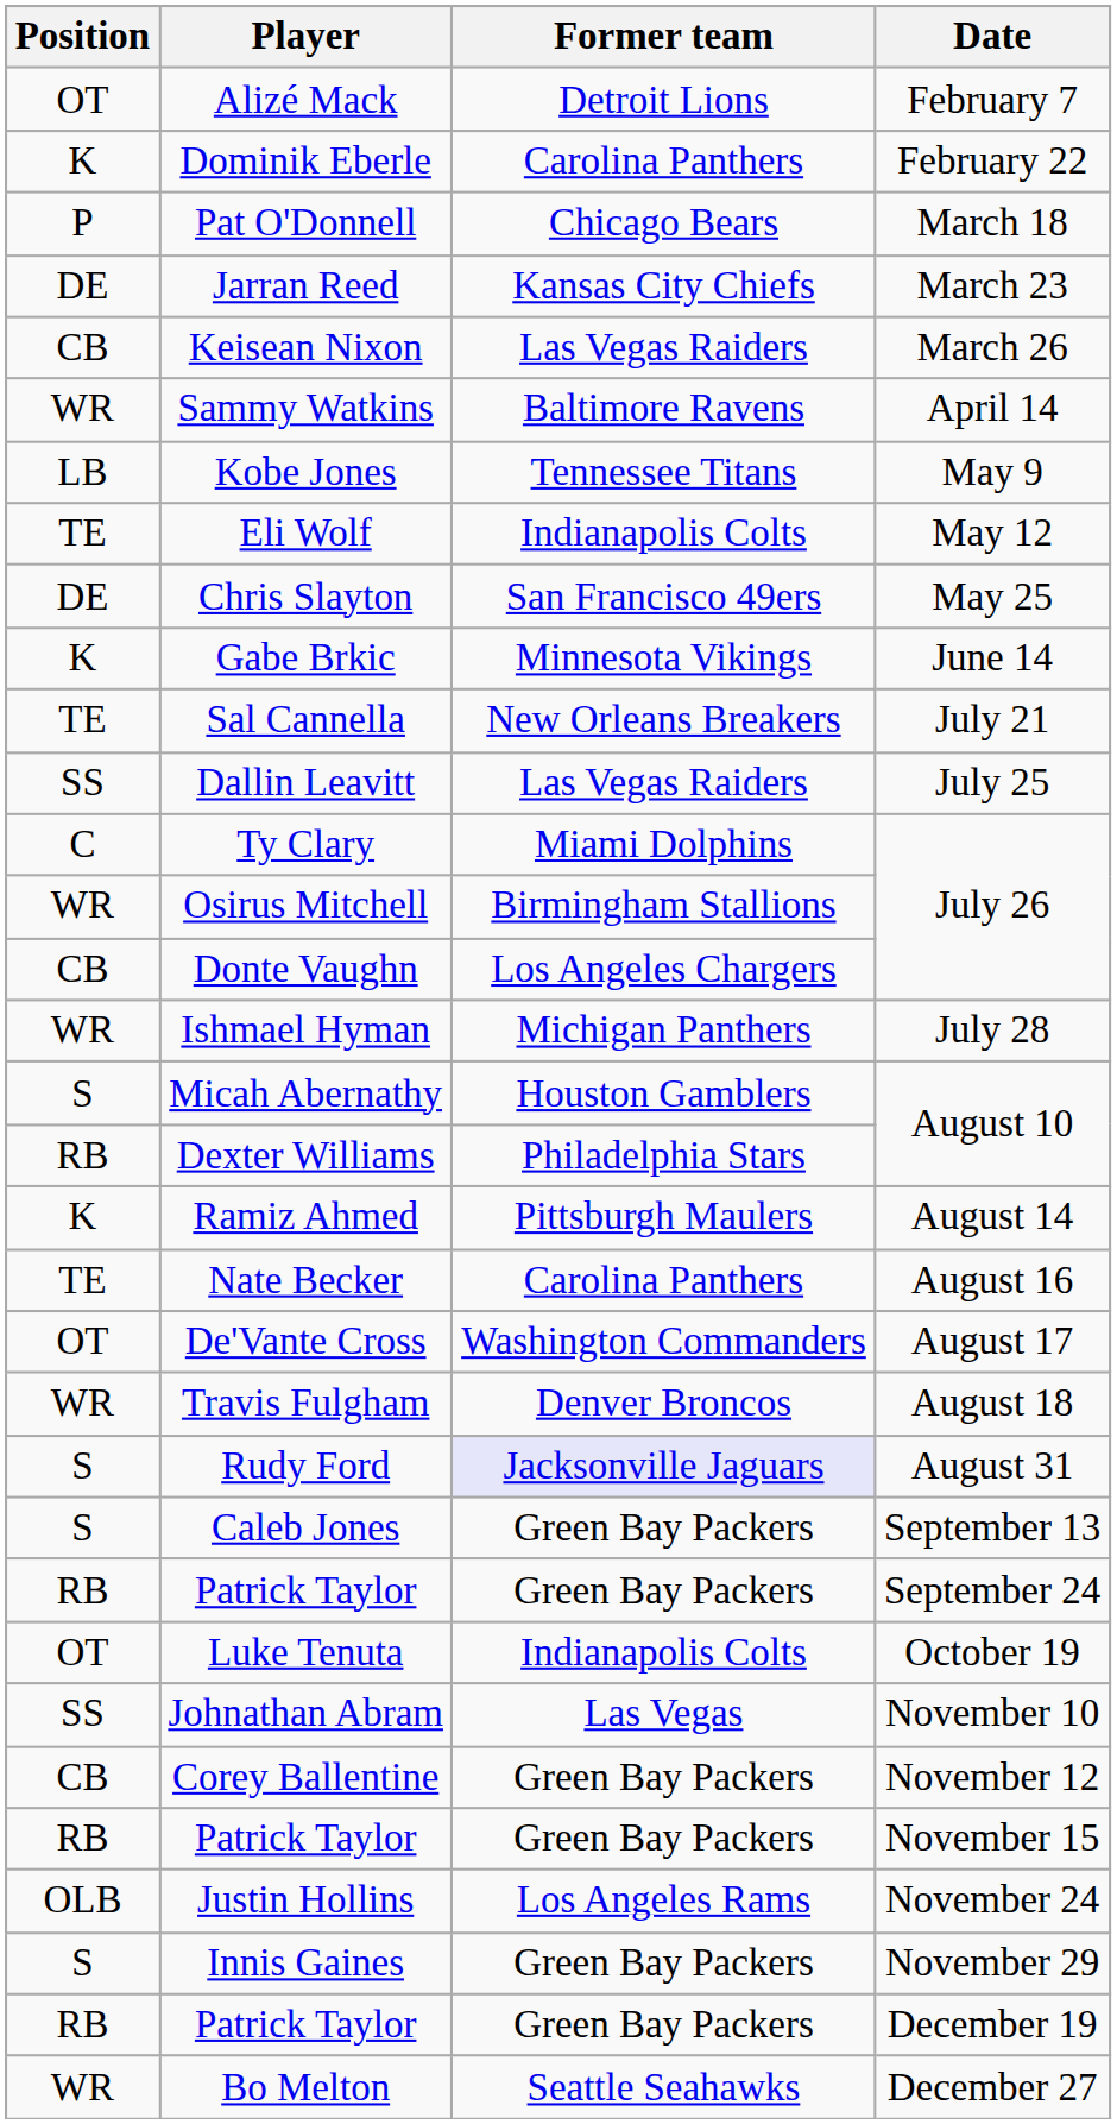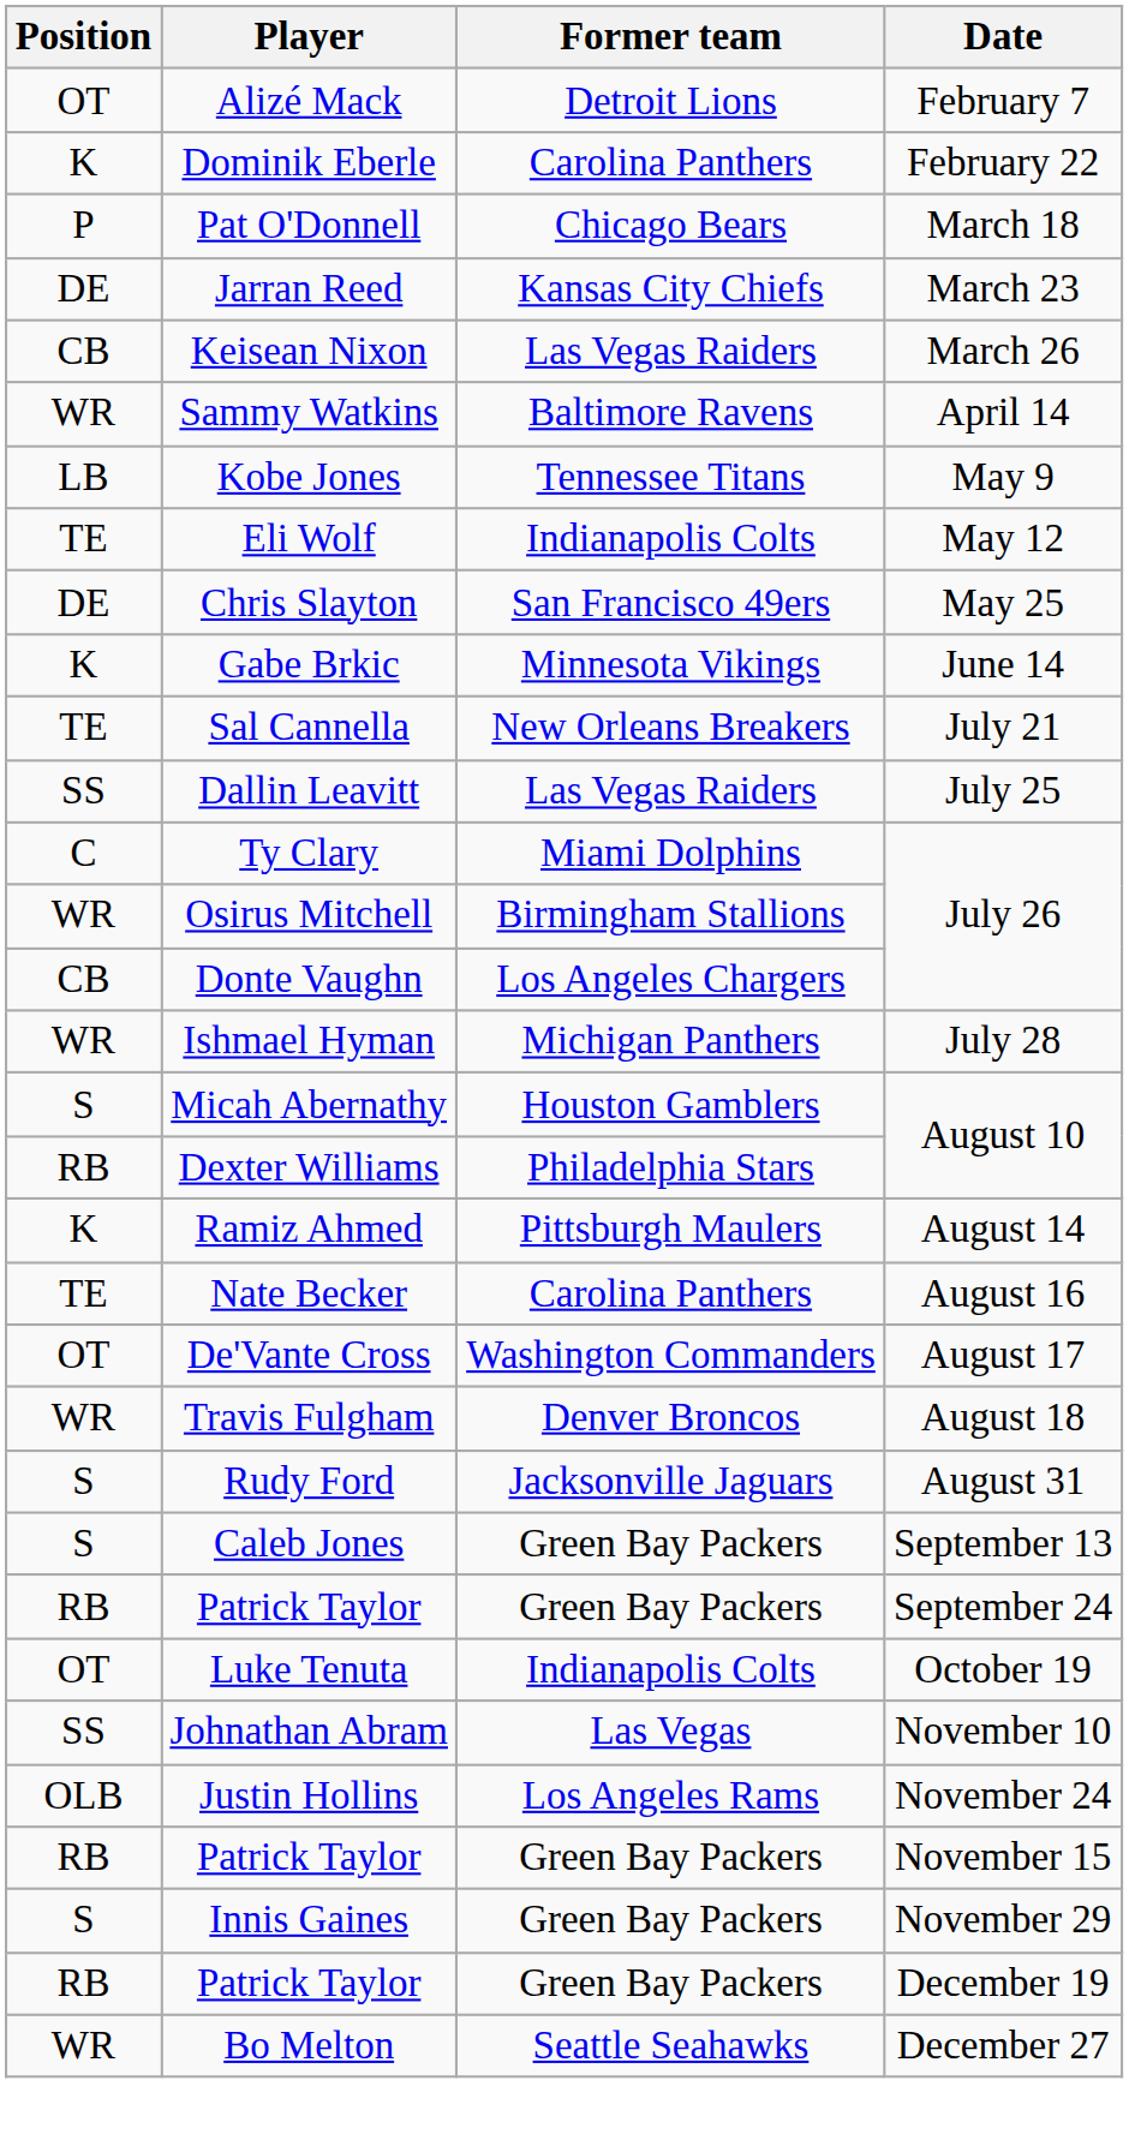Rudy Ford | Former team: lavender background -> no background
- row: CB | Corey Ballentine | Green Bay Packers | November 12
rows swapped: Patrick Taylor / November 15 <-> Justin Hollins
